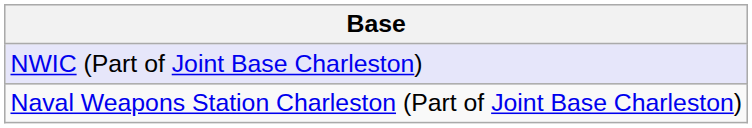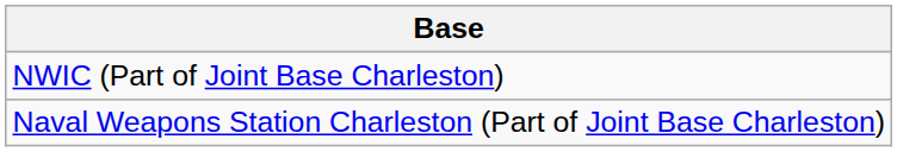row 2 | column 1: lavender background -> no background
